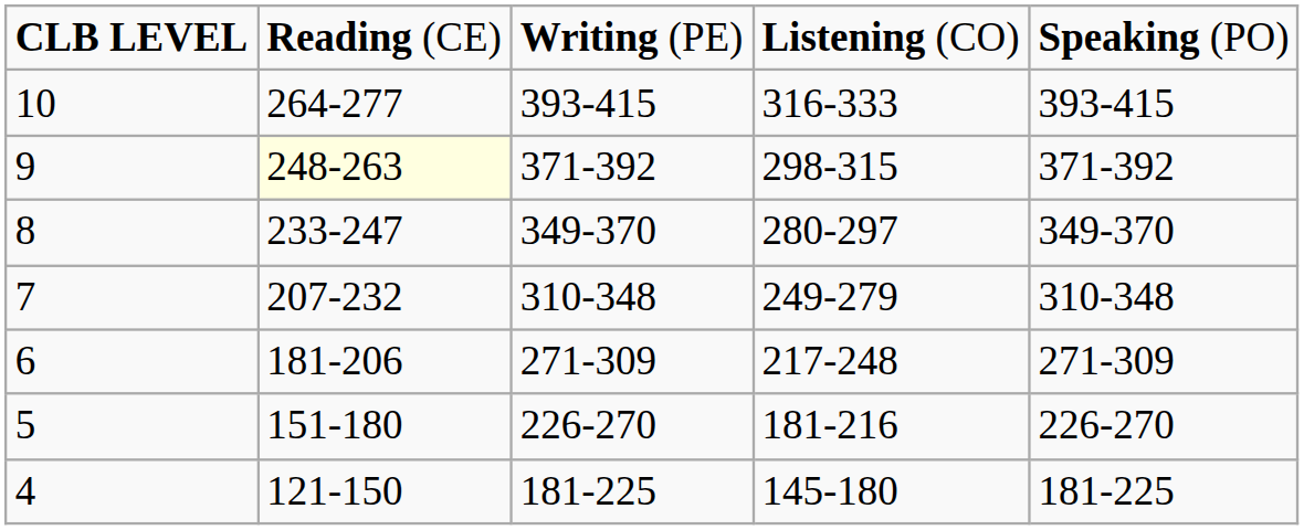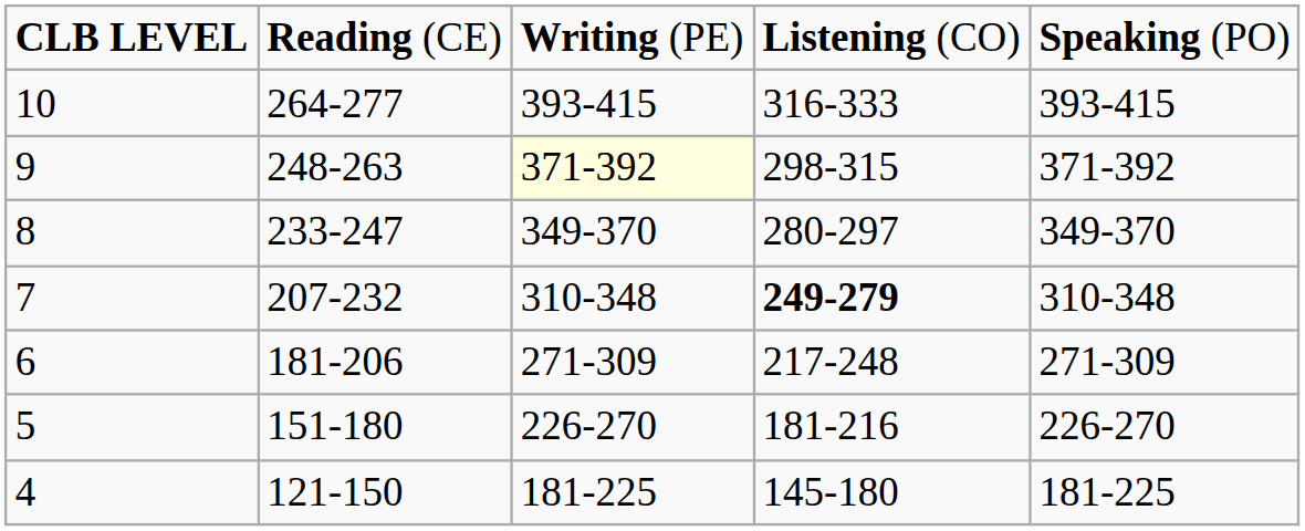9 | column 2: lightyellow background -> no background
9 | column 3: no background -> lightyellow background
7 | column 4: normal -> bold
